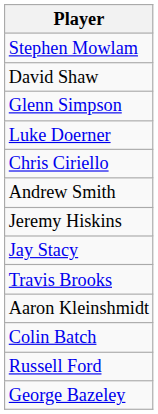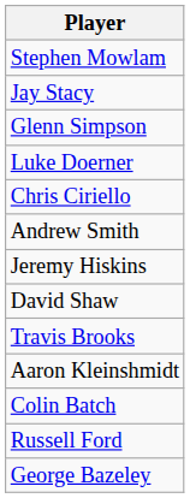row 3 | column 1: David Shaw -> Jay Stacy
row 9 | column 1: Jay Stacy -> David Shaw
